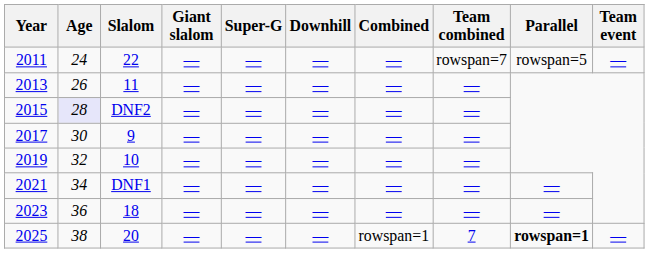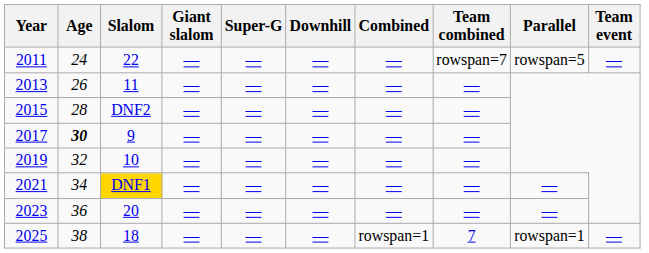2015 | Age: lavender background -> no background
2017 | Age: normal -> bold
2021 | Slalom: no background -> gold background
2023 | Slalom: 18 -> 20
2025 | Slalom: 20 -> 18
2025 | Parallel: bold -> normal
